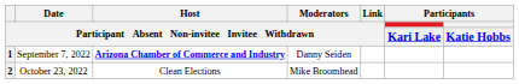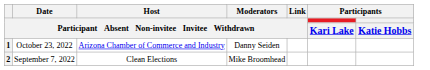1 | Date / Participant Absent Non-invitee Invitee Withdrawn: September 7, 2022 -> October 23, 2022
1 | Host / Participant Absent Non-invitee Invitee Withdrawn: bold -> normal
2 | Date / Participant Absent Non-invitee Invitee Withdrawn: October 23, 2022 -> September 7, 2022
